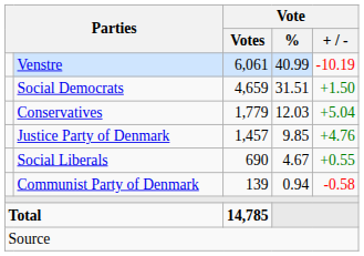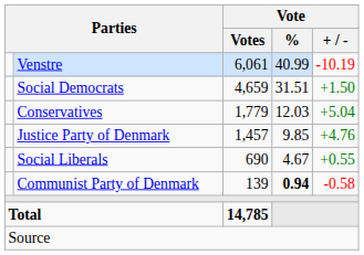Communist Party of Denmark | Vote / %: normal -> bold
